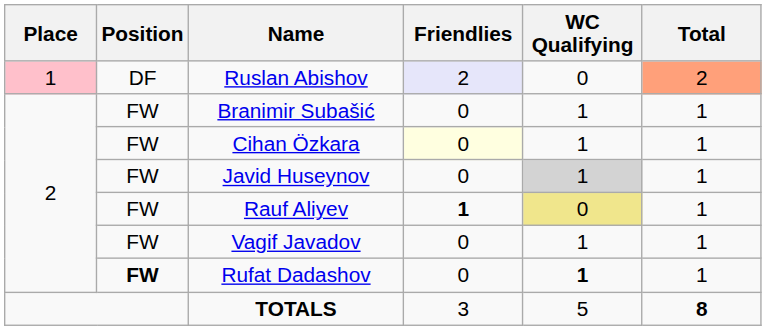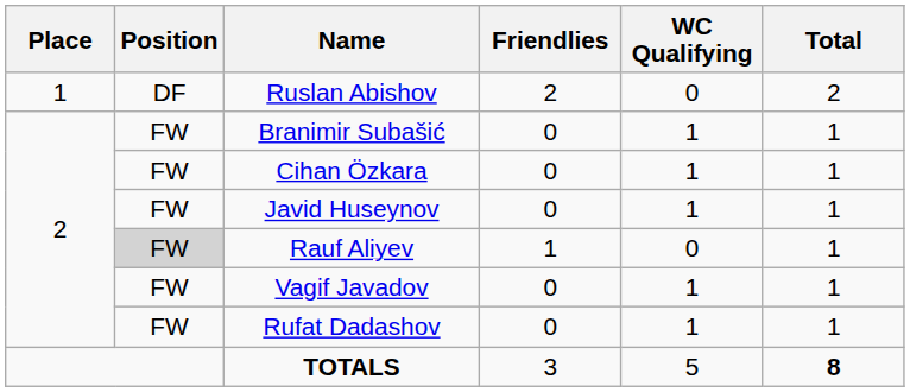Ruslan Abishov | Place: pink background -> no background
Ruslan Abishov | Friendlies: lavender background -> no background
Ruslan Abishov | Total: lightsalmon background -> no background
Cihan Özkara | Friendlies: lightyellow background -> no background
Javid Huseynov | WC Qualifying: lightgrey background -> no background
Rauf Aliyev | Position: no background -> lightgrey background
Rauf Aliyev | Friendlies: bold -> normal
Rauf Aliyev | WC Qualifying: khaki background -> no background
Rufat Dadashov | Position: bold -> normal
Rufat Dadashov | WC Qualifying: bold -> normal
